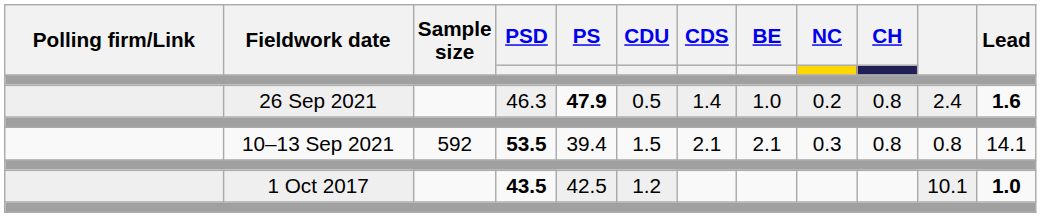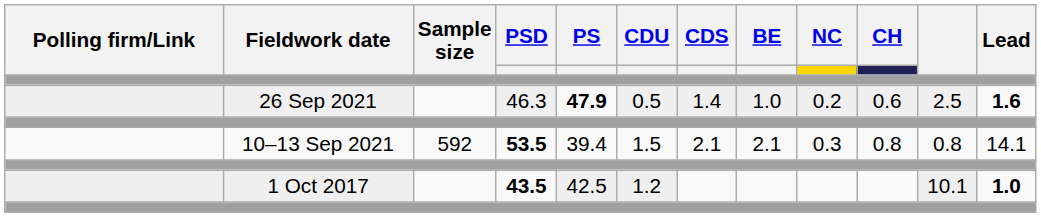26 Sep 2021 | CH: 0.8 -> 0.6
26 Sep 2021 | column 11: 2.4 -> 2.5
